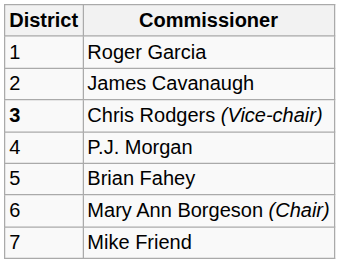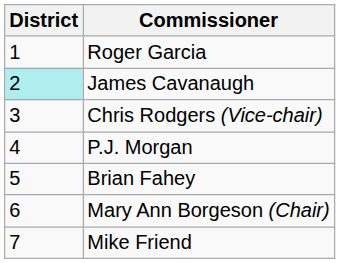James Cavanaugh | District: no background -> paleturquoise background
Chris Rodgers (Vice-chair) | District: bold -> normal
